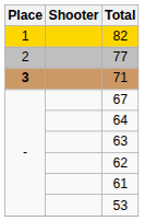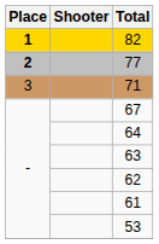82 | Place: normal -> bold
77 | Place: normal -> bold
71 | Place: bold -> normal
